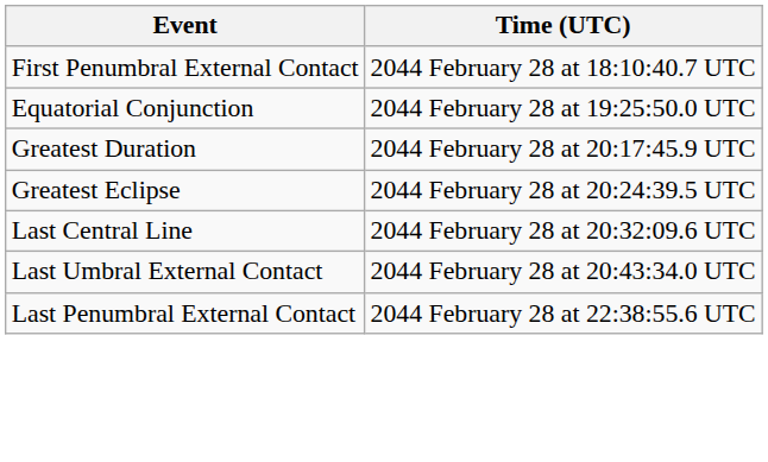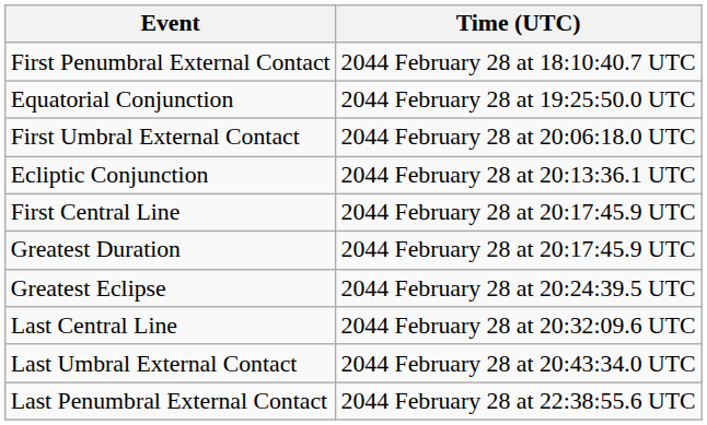+ row: First Umbral External Contact | 2044 February 28 at 20:06:18.0 UTC
+ row: Ecliptic Conjunction | 2044 February 28 at 20:13:36.1 UTC
+ row: First Central Line | 2044 February 28 at 20:17:45.9 UTC
